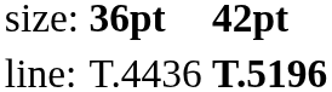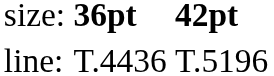line: | column 3: bold -> normal
